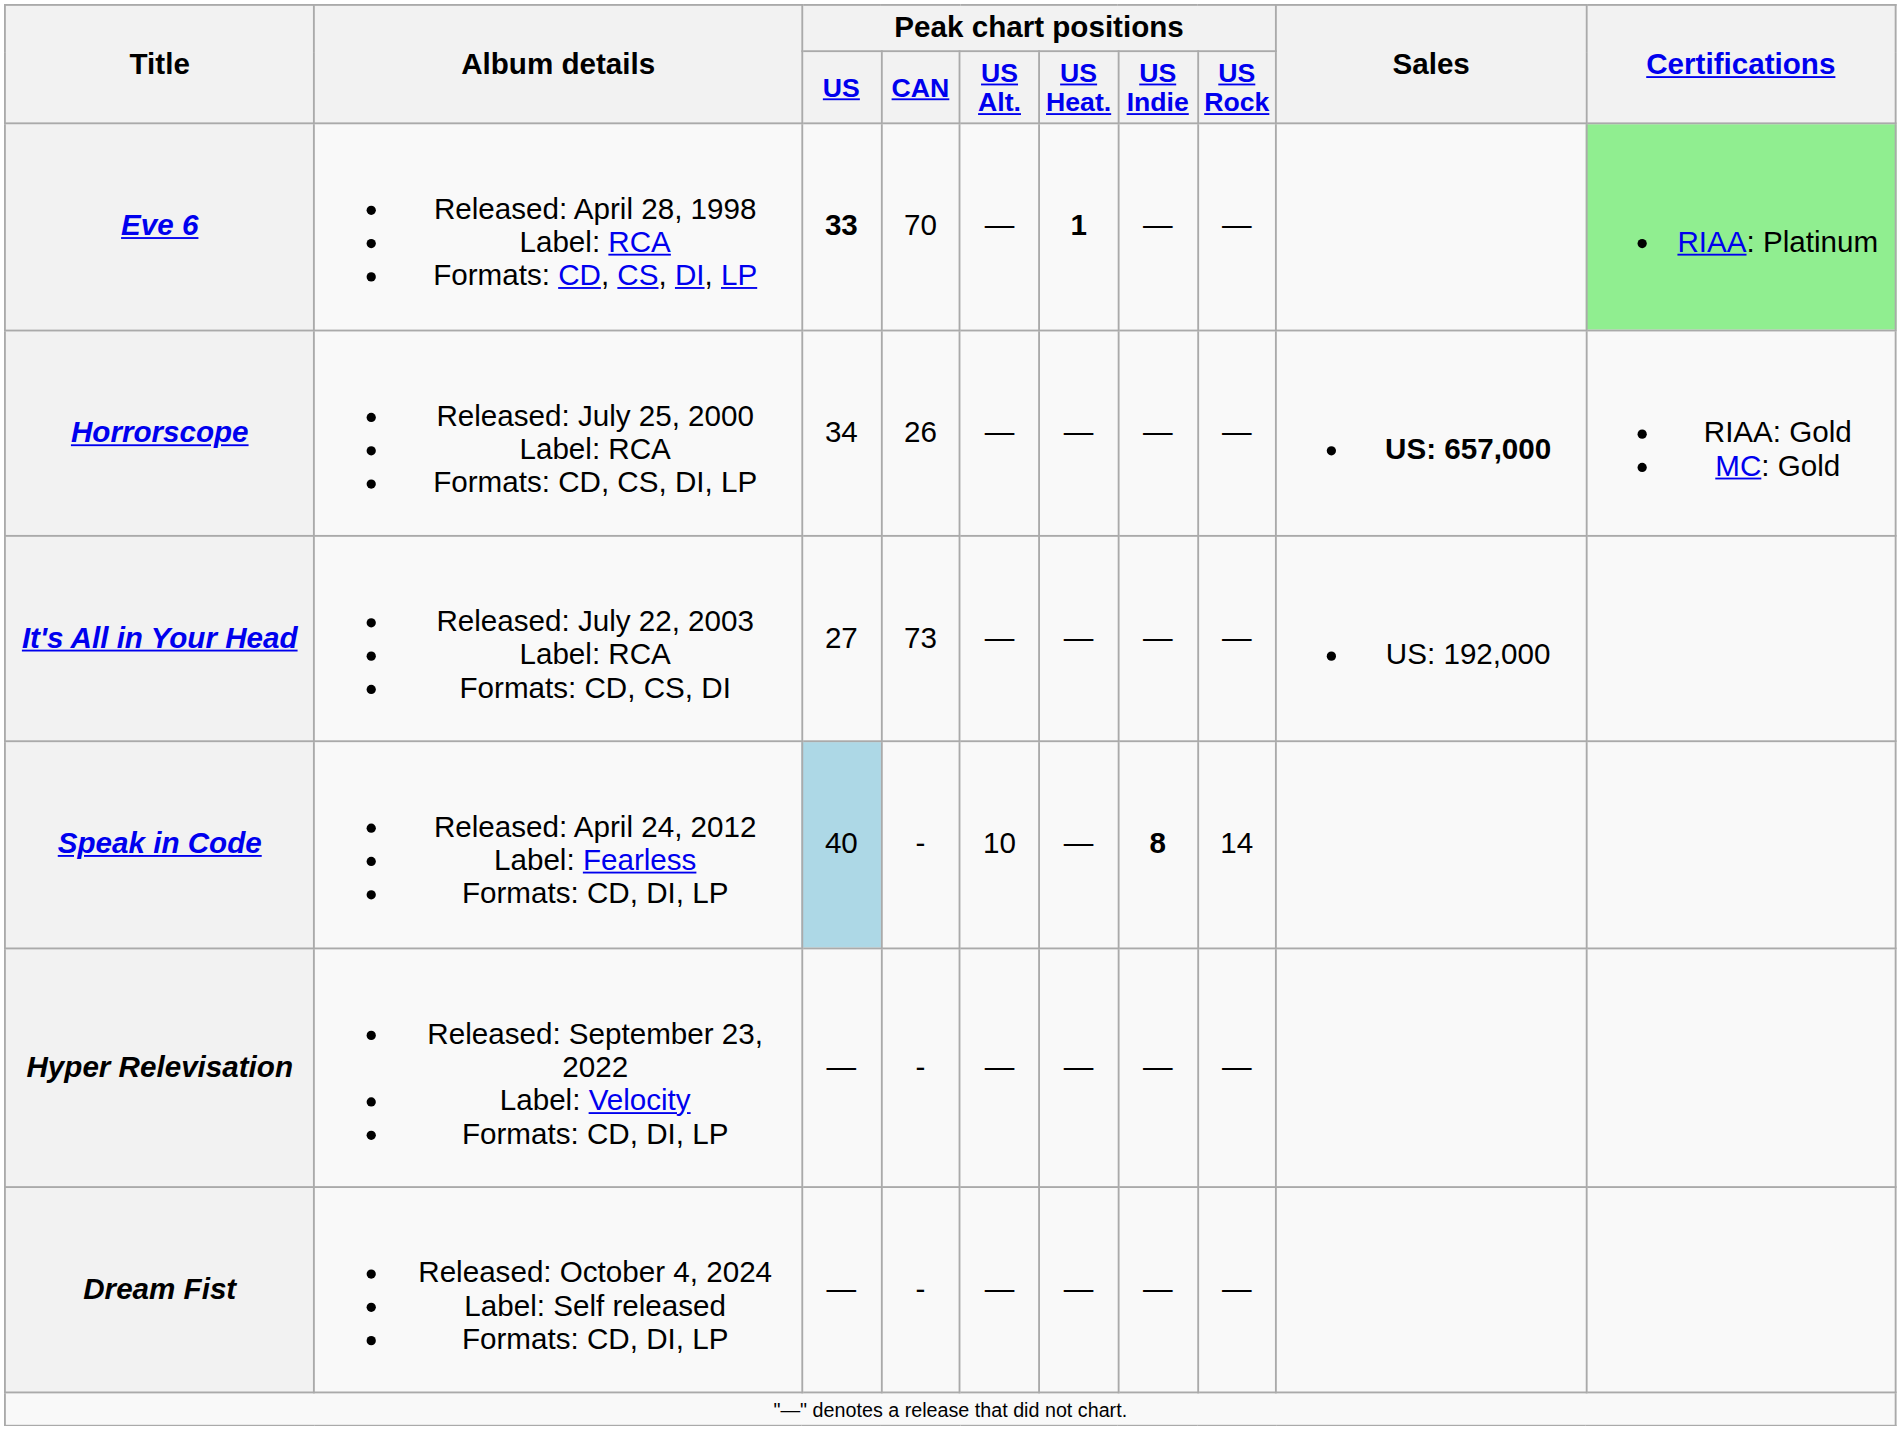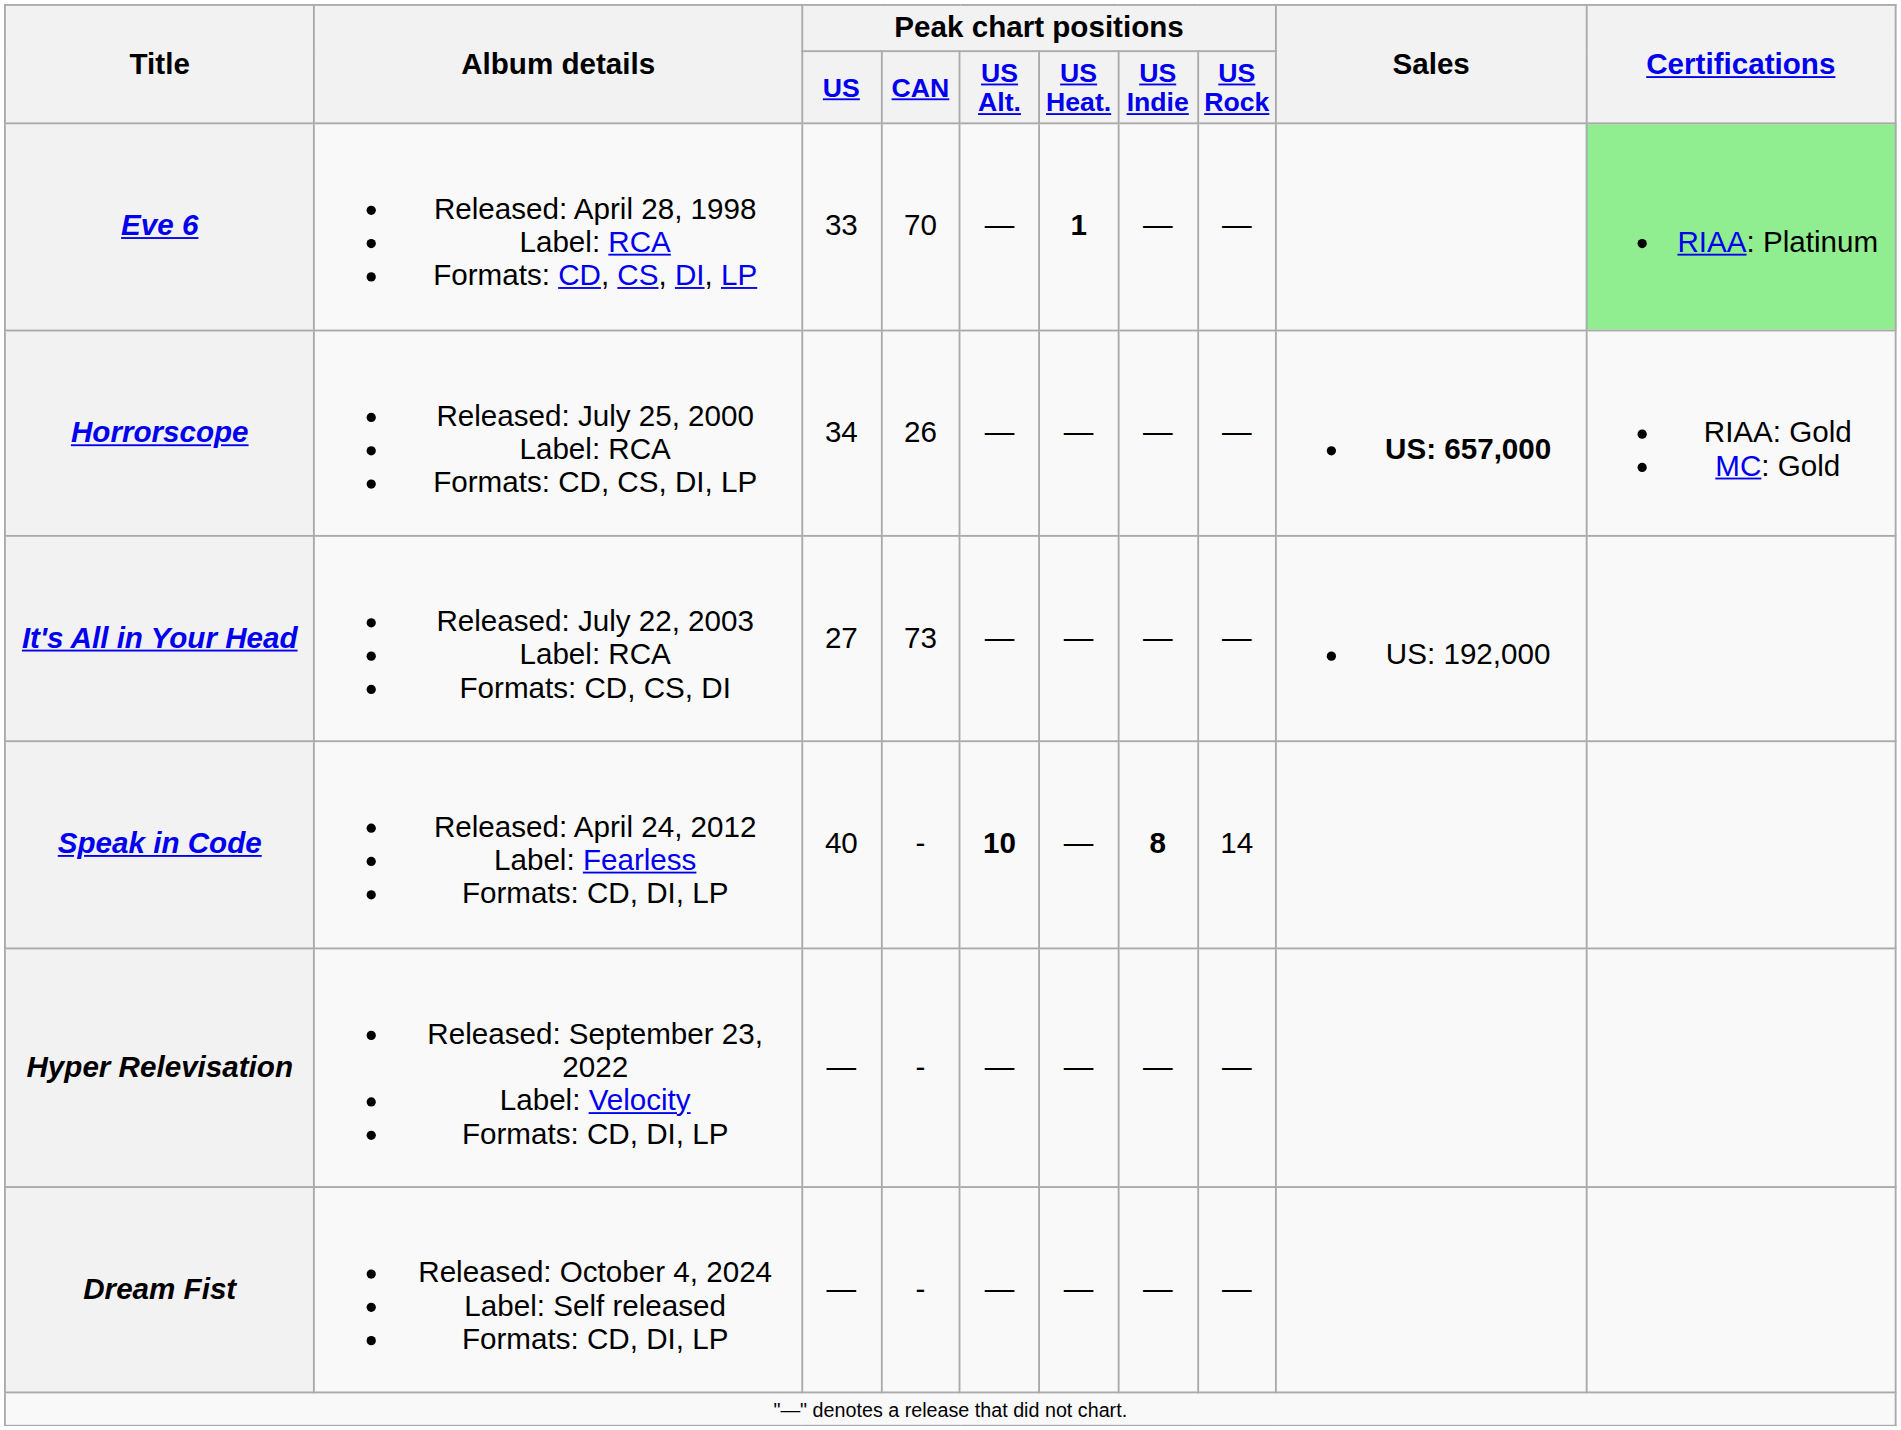Eve 6 | Peak chart positions / US: bold -> normal
Speak in Code | Peak chart positions / US: lightblue background -> no background
Speak in Code | Peak chart positions / US Alt.: normal -> bold
